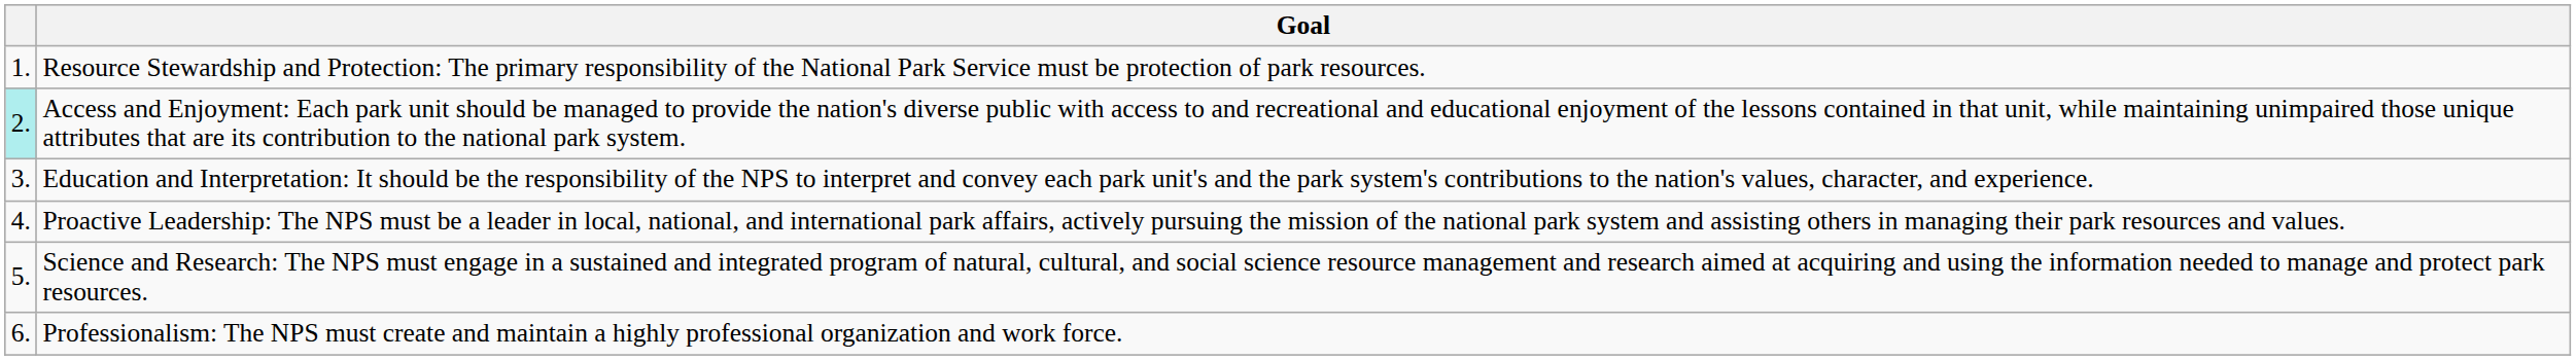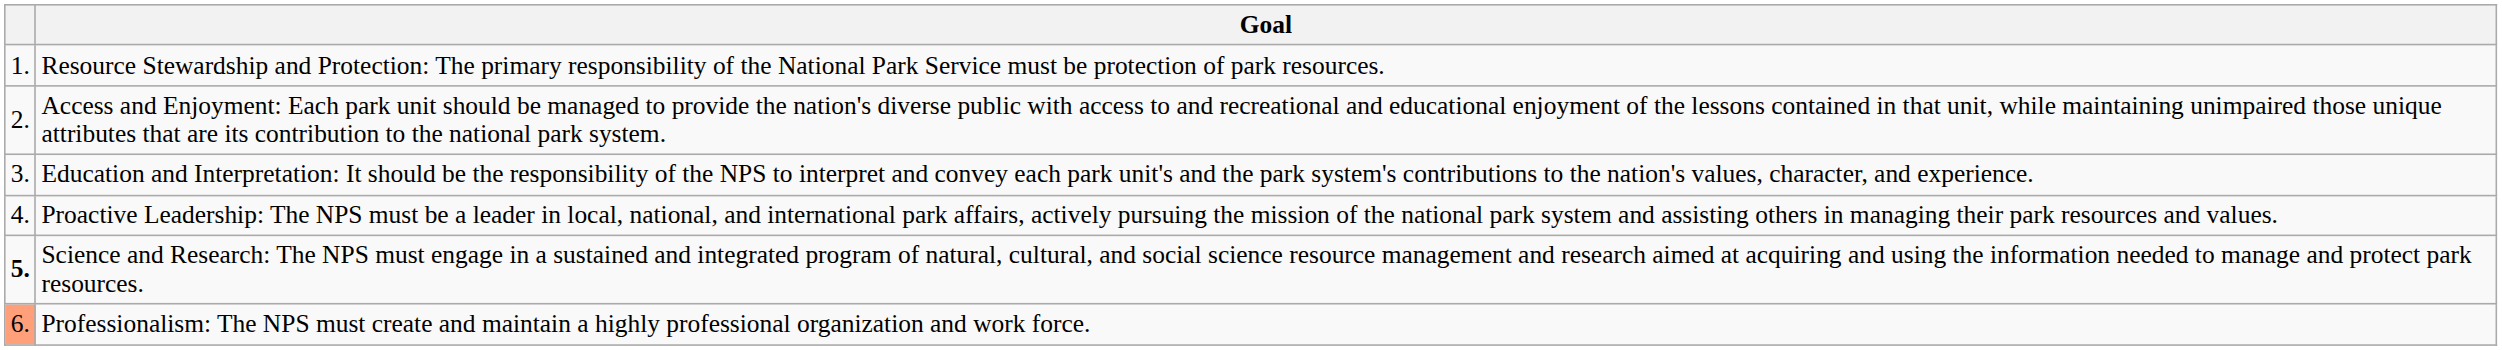row 3 | column 1: paleturquoise background -> no background
row 6 | column 1: normal -> bold
row 7 | column 1: no background -> lightsalmon background
